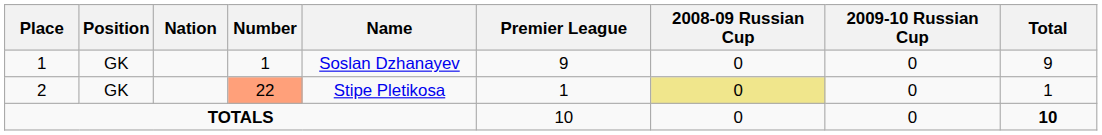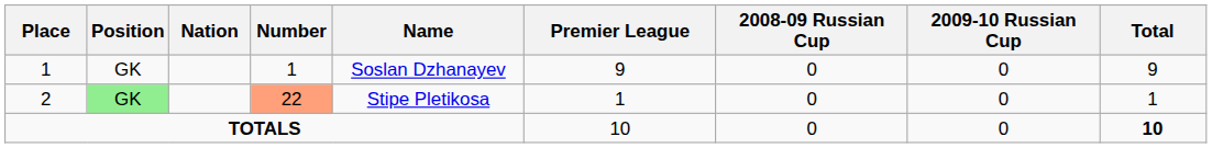2 | Position: no background -> lightgreen background
2 | 2008-09 Russian Cup: khaki background -> no background
